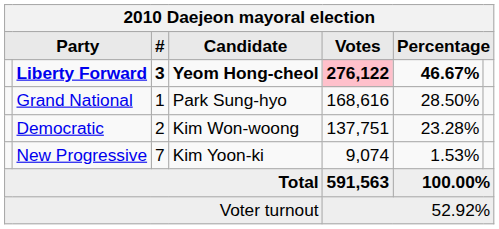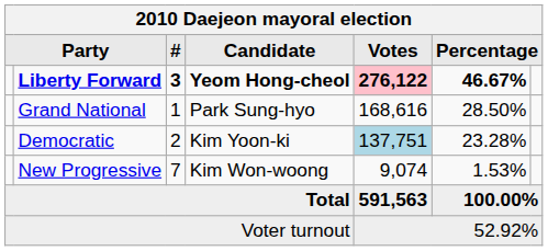Democratic | Candidate: Kim Won-woong -> Kim Yoon-ki
Democratic | Votes: no background -> lightblue background
New Progressive | Candidate: Kim Yoon-ki -> Kim Won-woong
